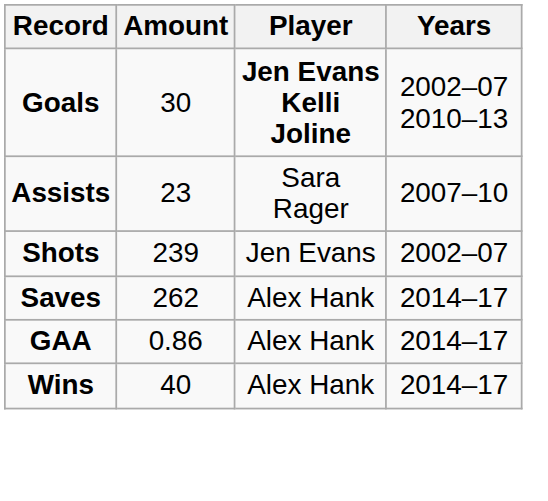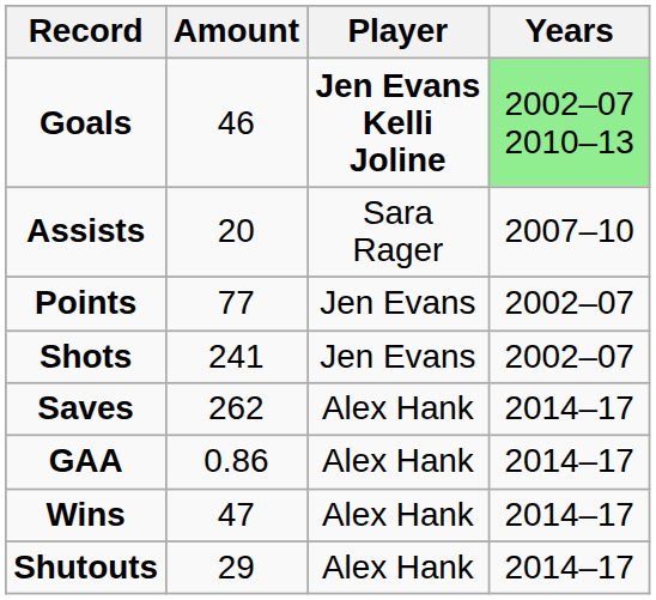Goals | Amount: 30 -> 46
Goals | Years: no background -> lightgreen background
Assists | Amount: 23 -> 20
+ row: Points | 77 | Jen Evans | 2002–07
Shots | Amount: 239 -> 241
Wins | Amount: 40 -> 47
+ row: Shutouts | 29 | Alex Hank | 2014–17
